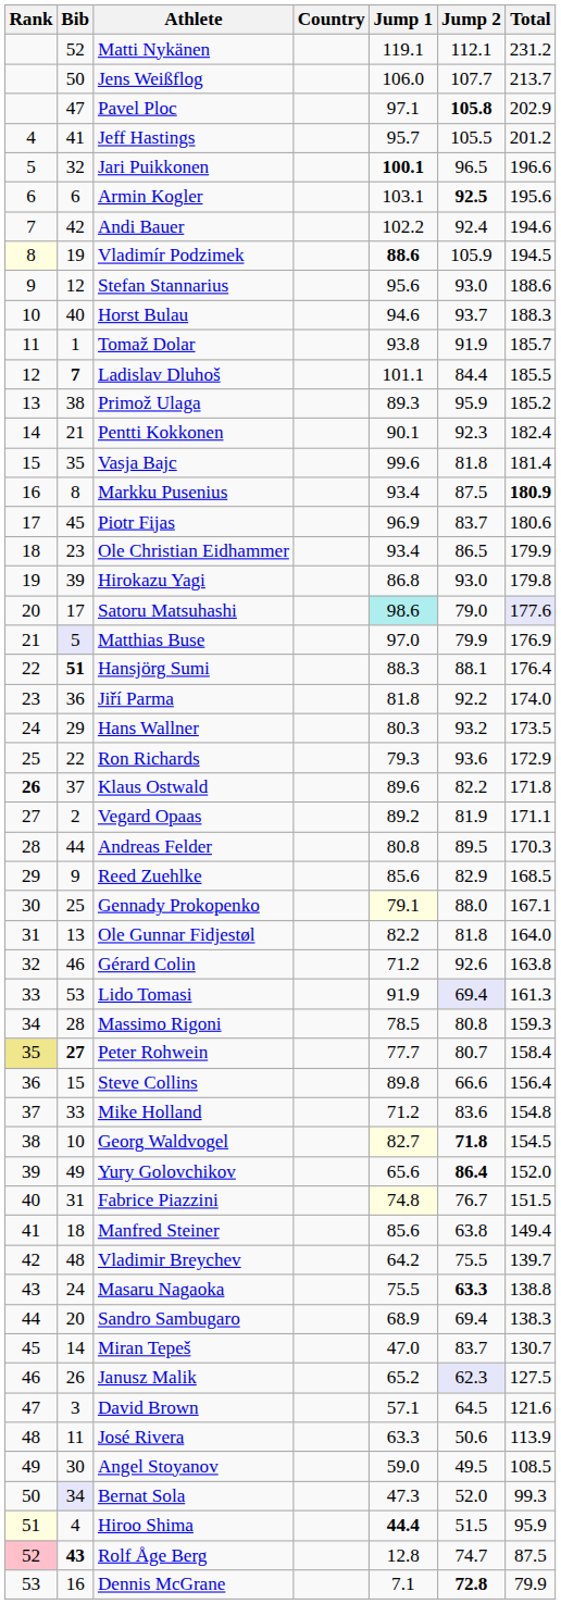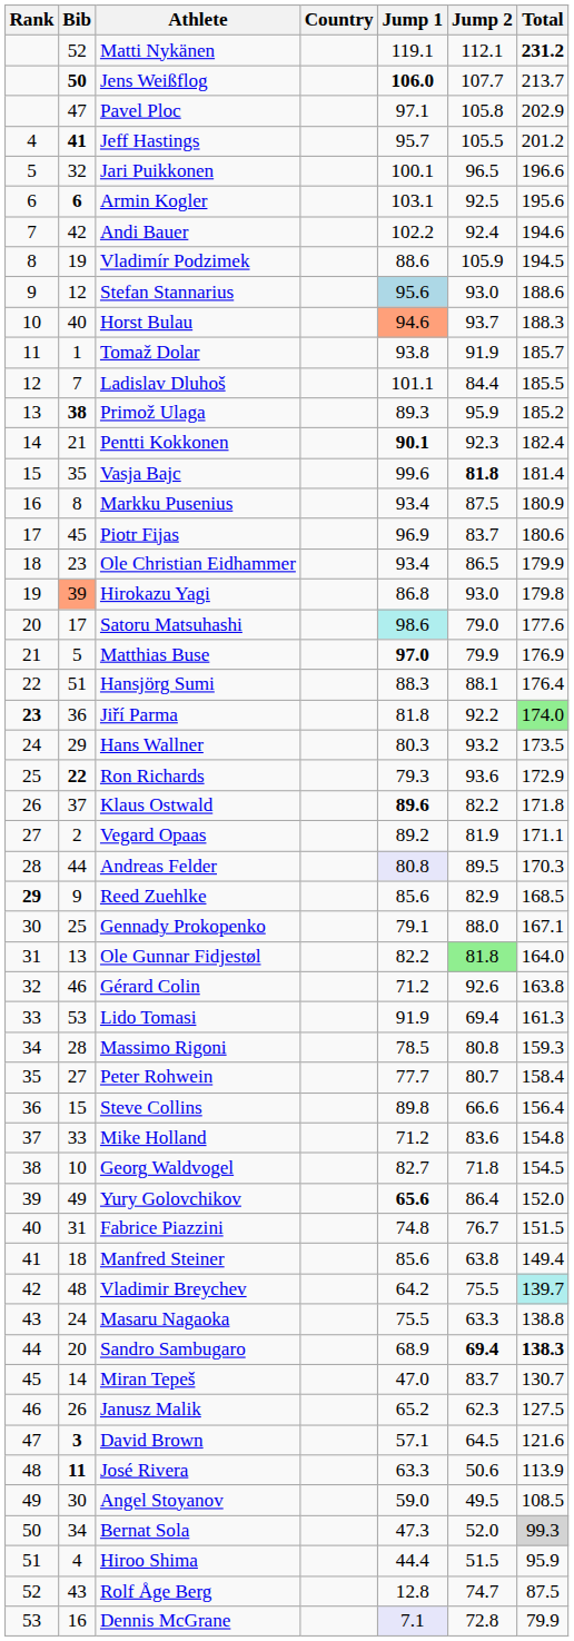Matti Nykänen | Total: normal -> bold
Jens Weißflog | Bib: normal -> bold
Jens Weißflog | Jump 1: normal -> bold
Pavel Ploc | Jump 2: bold -> normal
Jeff Hastings | Bib: normal -> bold
Jari Puikkonen | Jump 1: bold -> normal
Armin Kogler | Bib: normal -> bold
Armin Kogler | Jump 2: bold -> normal
Vladimír Podzimek | Rank: lightyellow background -> no background
Vladimír Podzimek | Jump 1: bold -> normal
Stefan Stannarius | Jump 1: no background -> lightblue background
Horst Bulau | Jump 1: no background -> lightsalmon background
Ladislav Dluhoš | Bib: bold -> normal
Primož Ulaga | Bib: normal -> bold
Pentti Kokkonen | Jump 1: normal -> bold
Vasja Bajc | Jump 2: normal -> bold
Markku Pusenius | Total: bold -> normal
Hirokazu Yagi | Bib: no background -> lightsalmon background
Satoru Matsuhashi | Total: lavender background -> no background
Matthias Buse | Bib: lavender background -> no background
Matthias Buse | Jump 1: normal -> bold
Hansjörg Sumi | Bib: bold -> normal
Jiří Parma | Rank: normal -> bold
Jiří Parma | Total: no background -> lightgreen background
Ron Richards | Bib: normal -> bold
Klaus Ostwald | Rank: bold -> normal
Klaus Ostwald | Jump 1: normal -> bold
Andreas Felder | Jump 1: no background -> lavender background
Reed Zuehlke | Rank: normal -> bold
Gennady Prokopenko | Jump 1: lightyellow background -> no background
Ole Gunnar Fidjestøl | Jump 2: no background -> lightgreen background
Lido Tomasi | Jump 2: lavender background -> no background
Peter Rohwein | Rank: khaki background -> no background
Peter Rohwein | Bib: bold -> normal
Georg Waldvogel | Jump 1: lightyellow background -> no background
Georg Waldvogel | Jump 2: bold -> normal
Yury Golovchikov | Jump 1: normal -> bold
Yury Golovchikov | Jump 2: bold -> normal
Fabrice Piazzini | Jump 1: lightyellow background -> no background
Vladimir Breychev | Total: no background -> paleturquoise background
Masaru Nagaoka | Jump 2: bold -> normal
Sandro Sambugaro | Jump 2: normal -> bold
Sandro Sambugaro | Total: normal -> bold
Janusz Malik | Jump 2: lavender background -> no background
David Brown | Bib: normal -> bold
José Rivera | Bib: normal -> bold
Bernat Sola | Bib: lavender background -> no background
Bernat Sola | Total: no background -> lightgrey background
Hiroo Shima | Rank: lightyellow background -> no background
Hiroo Shima | Jump 1: bold -> normal
Rolf Åge Berg | Rank: pink background -> no background
Rolf Åge Berg | Bib: bold -> normal
Dennis McGrane | Jump 1: no background -> lavender background
Dennis McGrane | Jump 2: bold -> normal
